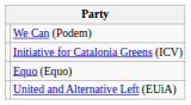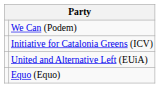rows swapped: United and Alternative Left (EUiA) <-> Equo (Equo)
